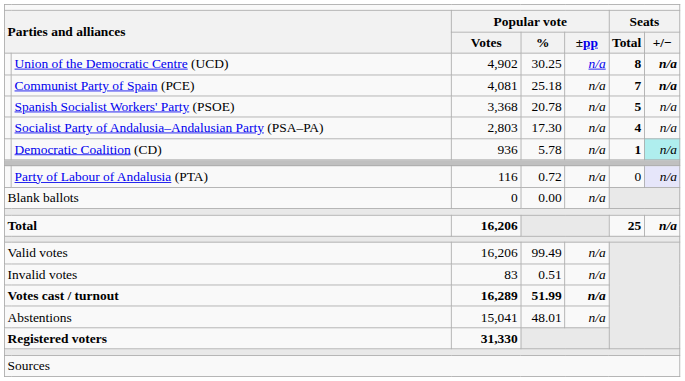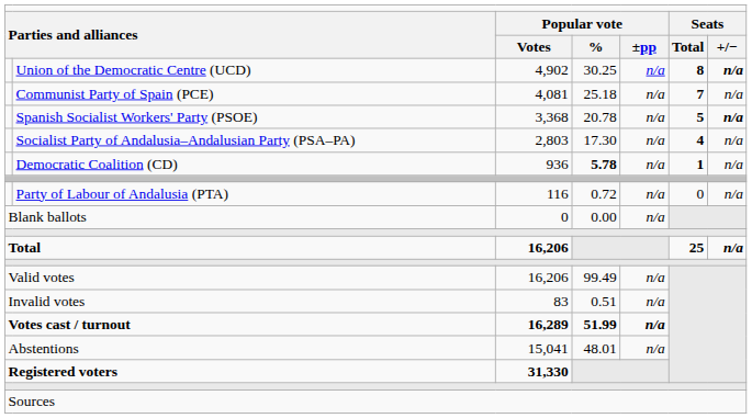Communist Party of Spain (PCE) | column 7: bold -> normal
Spanish Socialist Workers' Party (PSOE) | column 7: normal -> bold
Democratic Coalition (CD) | column 4: normal -> bold
Democratic Coalition (CD) | column 7: paleturquoise background -> no background
Party of Labour of Andalusia (PTA) | column 7: lavender background -> no background
